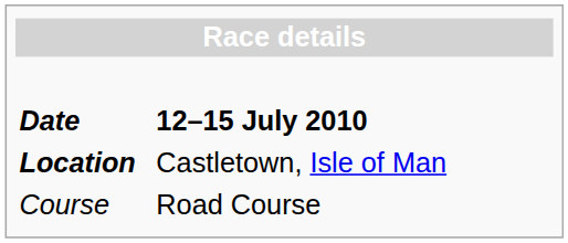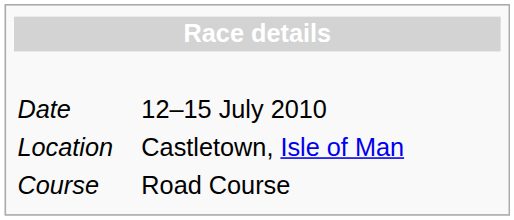Date | column 1: bold -> normal
Date | column 2: bold -> normal
Location | column 1: bold -> normal
